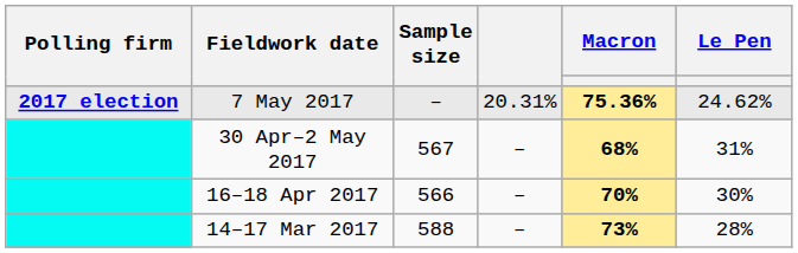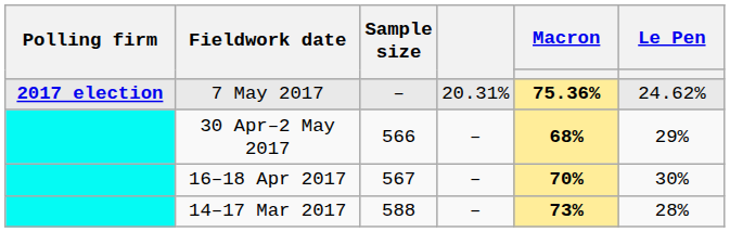30 Apr–2 May 2017 | Sample size: 567 -> 566
30 Apr–2 May 2017 | Le Pen: 31% -> 29%
16–18 Apr 2017 | Sample size: 566 -> 567
